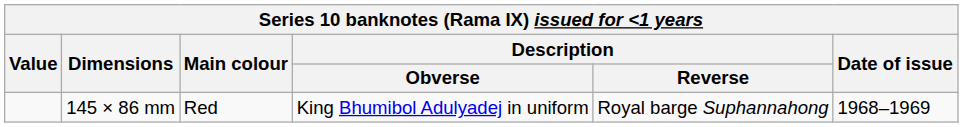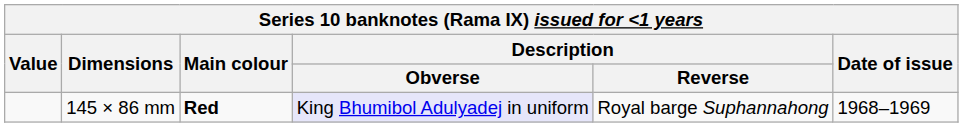145 × 86 mm | Main colour: normal -> bold
145 × 86 mm | Description / Obverse: no background -> lavender background
